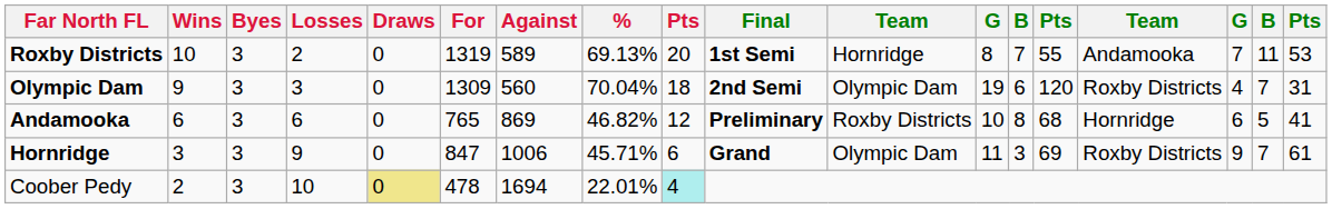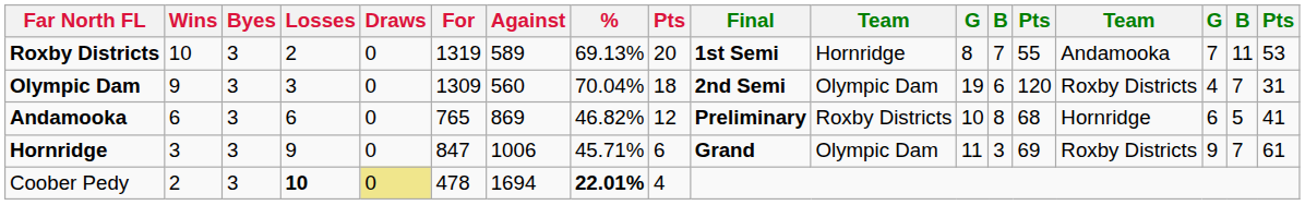Coober Pedy | Losses: normal -> bold
Coober Pedy | %: normal -> bold
Coober Pedy | column 9: paleturquoise background -> no background
